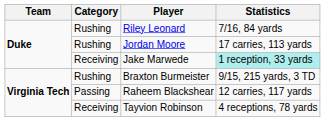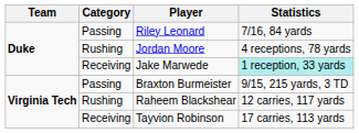Riley Leonard | Category: Rushing -> Passing
Jordan Moore | Statistics: 17 carries, 113 yards -> 4 receptions, 78 yards
Braxton Burmeister | Category: Rushing -> Passing
Raheem Blackshear | Category: Passing -> Rushing
Tayvion Robinson | Statistics: 4 receptions, 78 yards -> 17 carries, 113 yards
